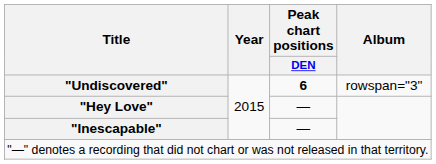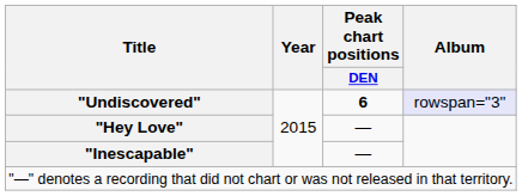"Undiscovered" | Album: no background -> lavender background
